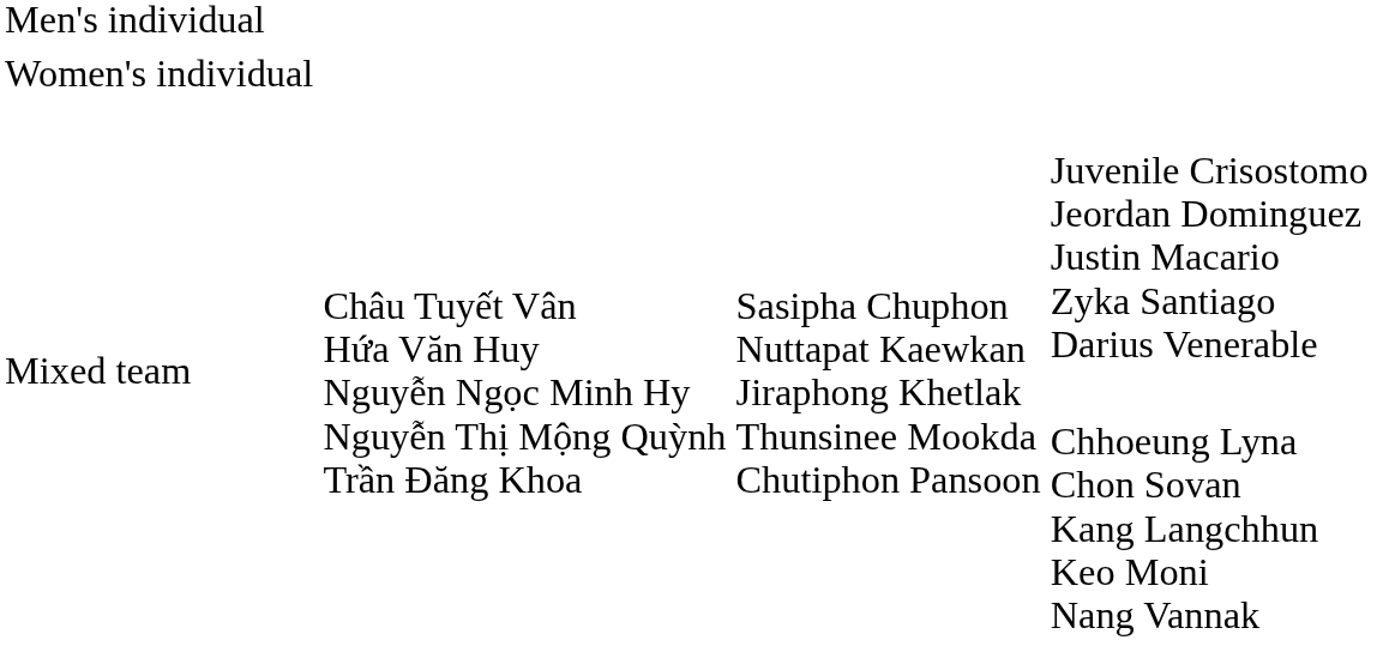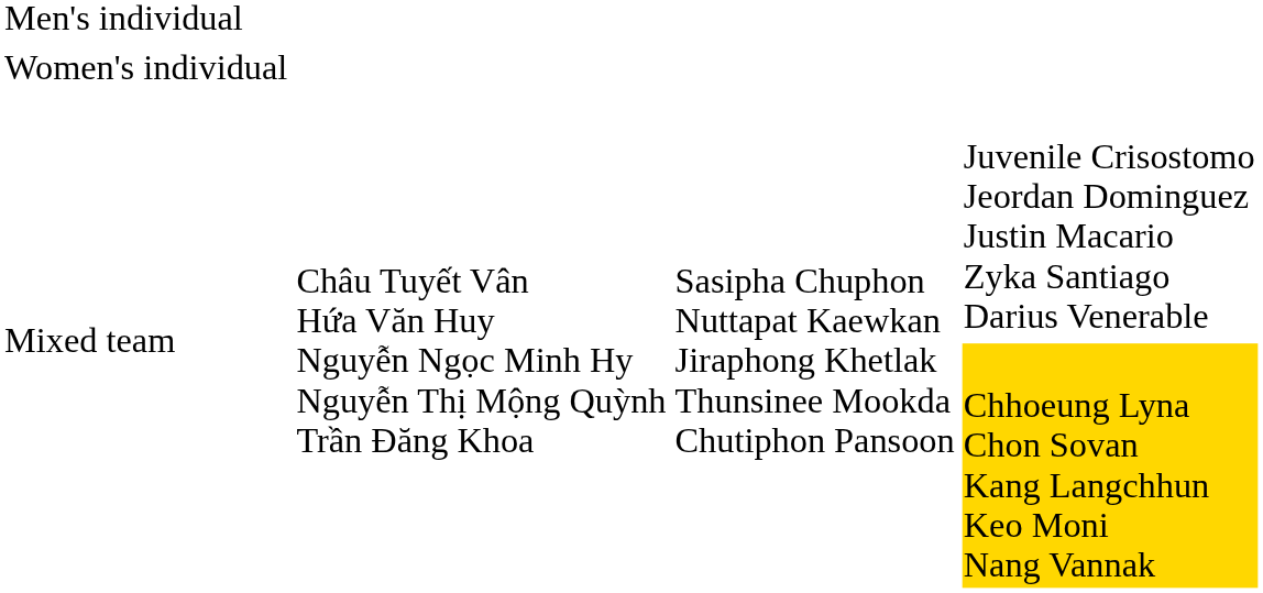Chhoeung Lyna Chon Sovan Kang Langchhun Keo Moni Nang Vannak | column 4: no background -> gold background
